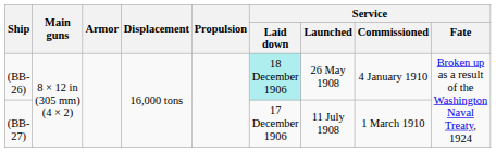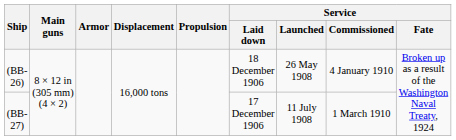(BB-26) | Service / Laid down: paleturquoise background -> no background
